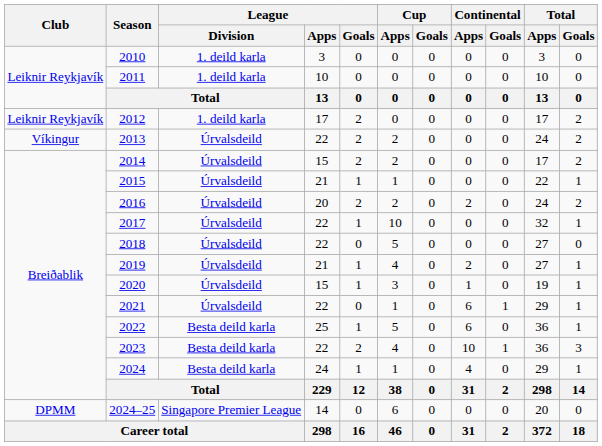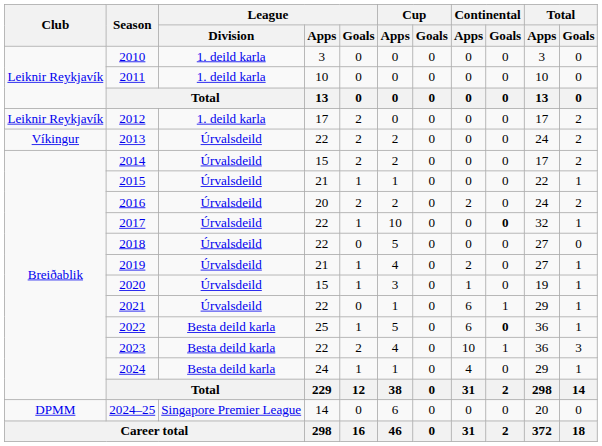2017 | Continental / Goals: normal -> bold
2022 | Continental / Goals: normal -> bold
